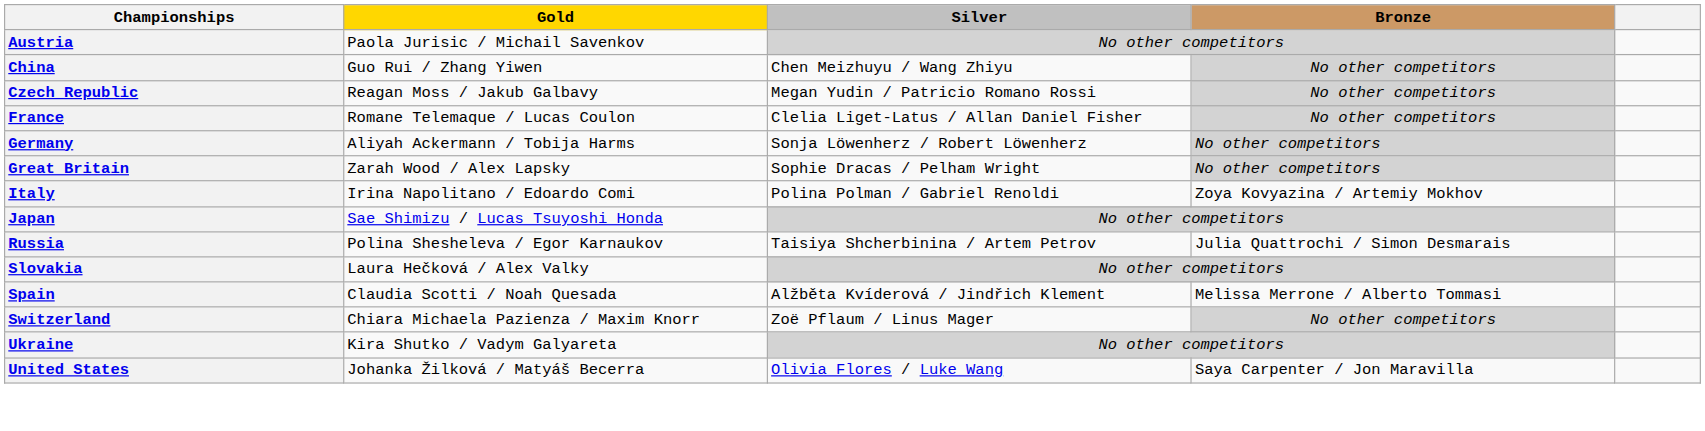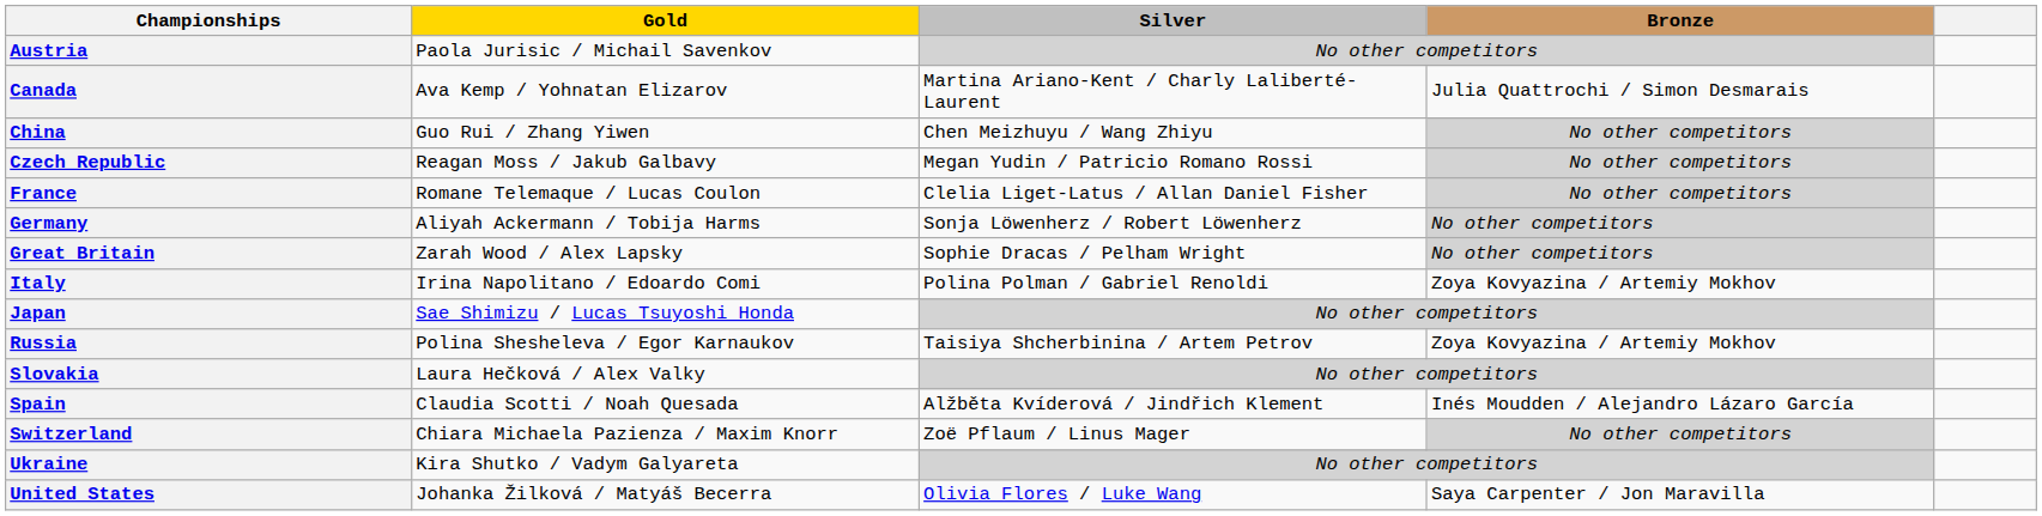+ row: Canada | Ava Kemp / Yohnatan Elizarov | Martina Ariano-Kent / Charly Laliberté-Laurent | Julia Quattrochi / Simon Desmarais
Russia | Bronze: Julia Quattrochi / Simon Desmarais -> Zoya Kovyazina / Artemiy Mokhov
Spain | Bronze: Melissa Merrone / Alberto Tommasi -> Inés Moudden / Alejandro Lázaro García
